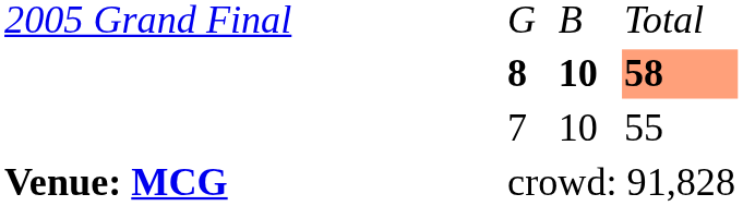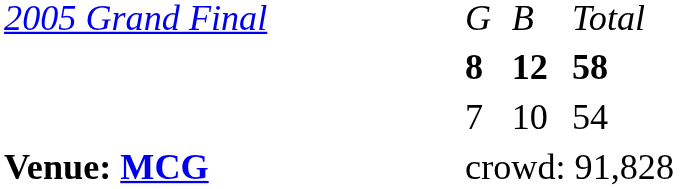8 | column 3: 10 -> 12
8 | column 4: lightsalmon background -> no background
7 | column 4: 55 -> 54
